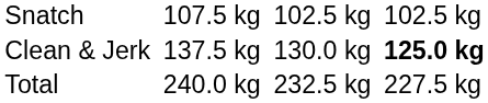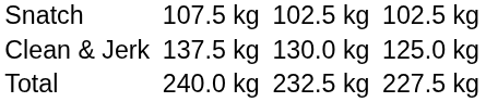Clean & Jerk | column 4: bold -> normal
